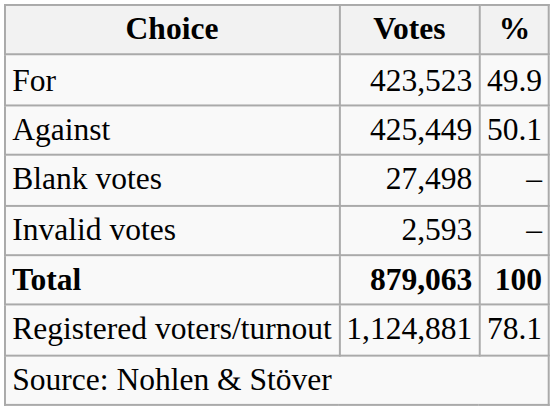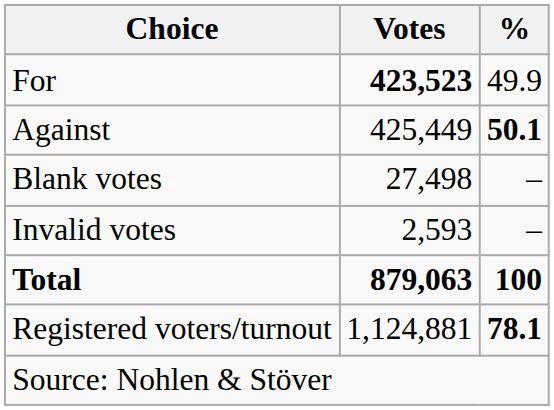For | Votes: normal -> bold
Against | %: normal -> bold
Registered voters/turnout | %: normal -> bold
